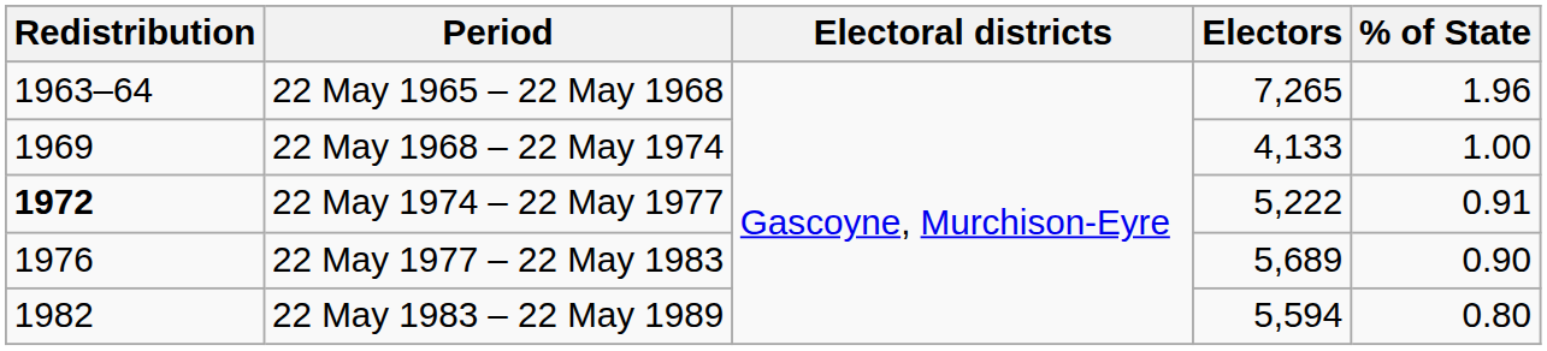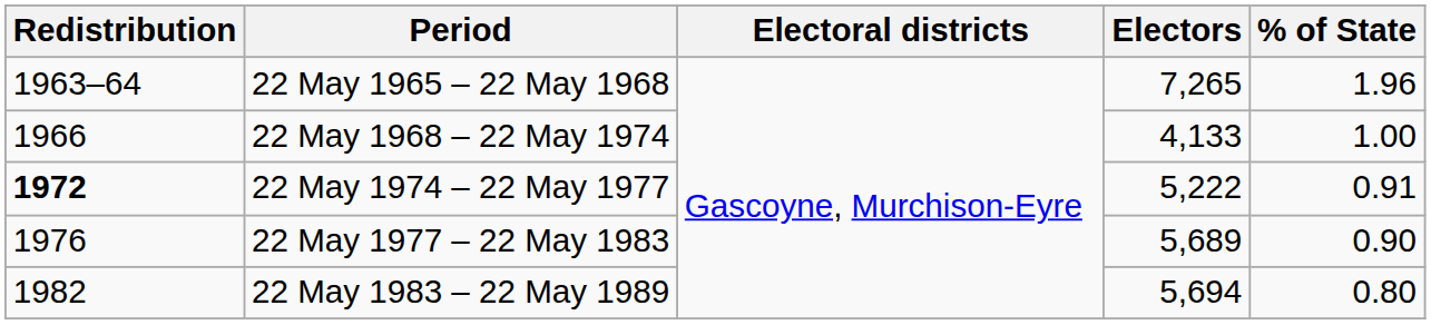22 May 1968 – 22 May 1974 | Redistribution: 1969 -> 1966
22 May 1983 – 22 May 1989 | Electors: 5,594 -> 5,694
